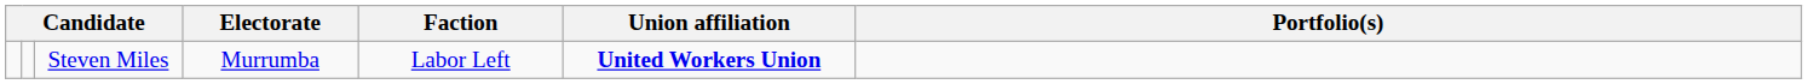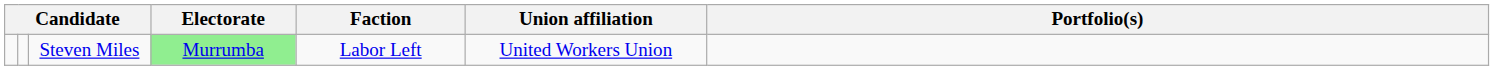Steven Miles | Electorate: no background -> lightgreen background
Steven Miles | Union affiliation: bold -> normal
